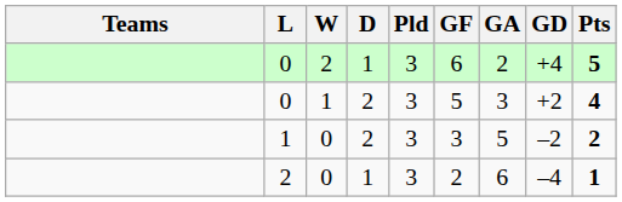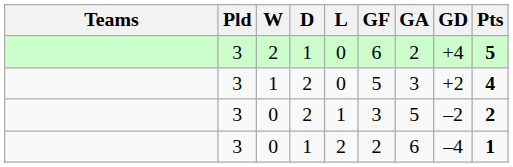columns swapped: Pld <-> L
